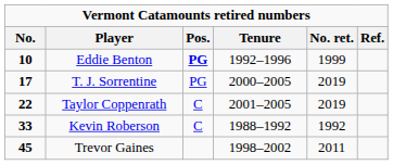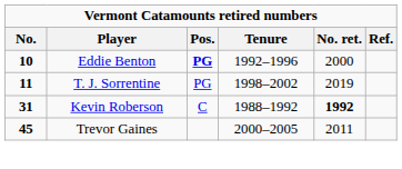Eddie Benton | No. ret.: 1999 -> 2000
T. J. Sorrentine | No.: 17 -> 11
T. J. Sorrentine | Tenure: 2000–2005 -> 1998–2002
- row: 22 | Taylor Coppenrath | C | 2001–2005 | 2019
Kevin Roberson | No.: 33 -> 31
Kevin Roberson | No. ret.: normal -> bold
Trevor Gaines | Tenure: 1998–2002 -> 2000–2005
